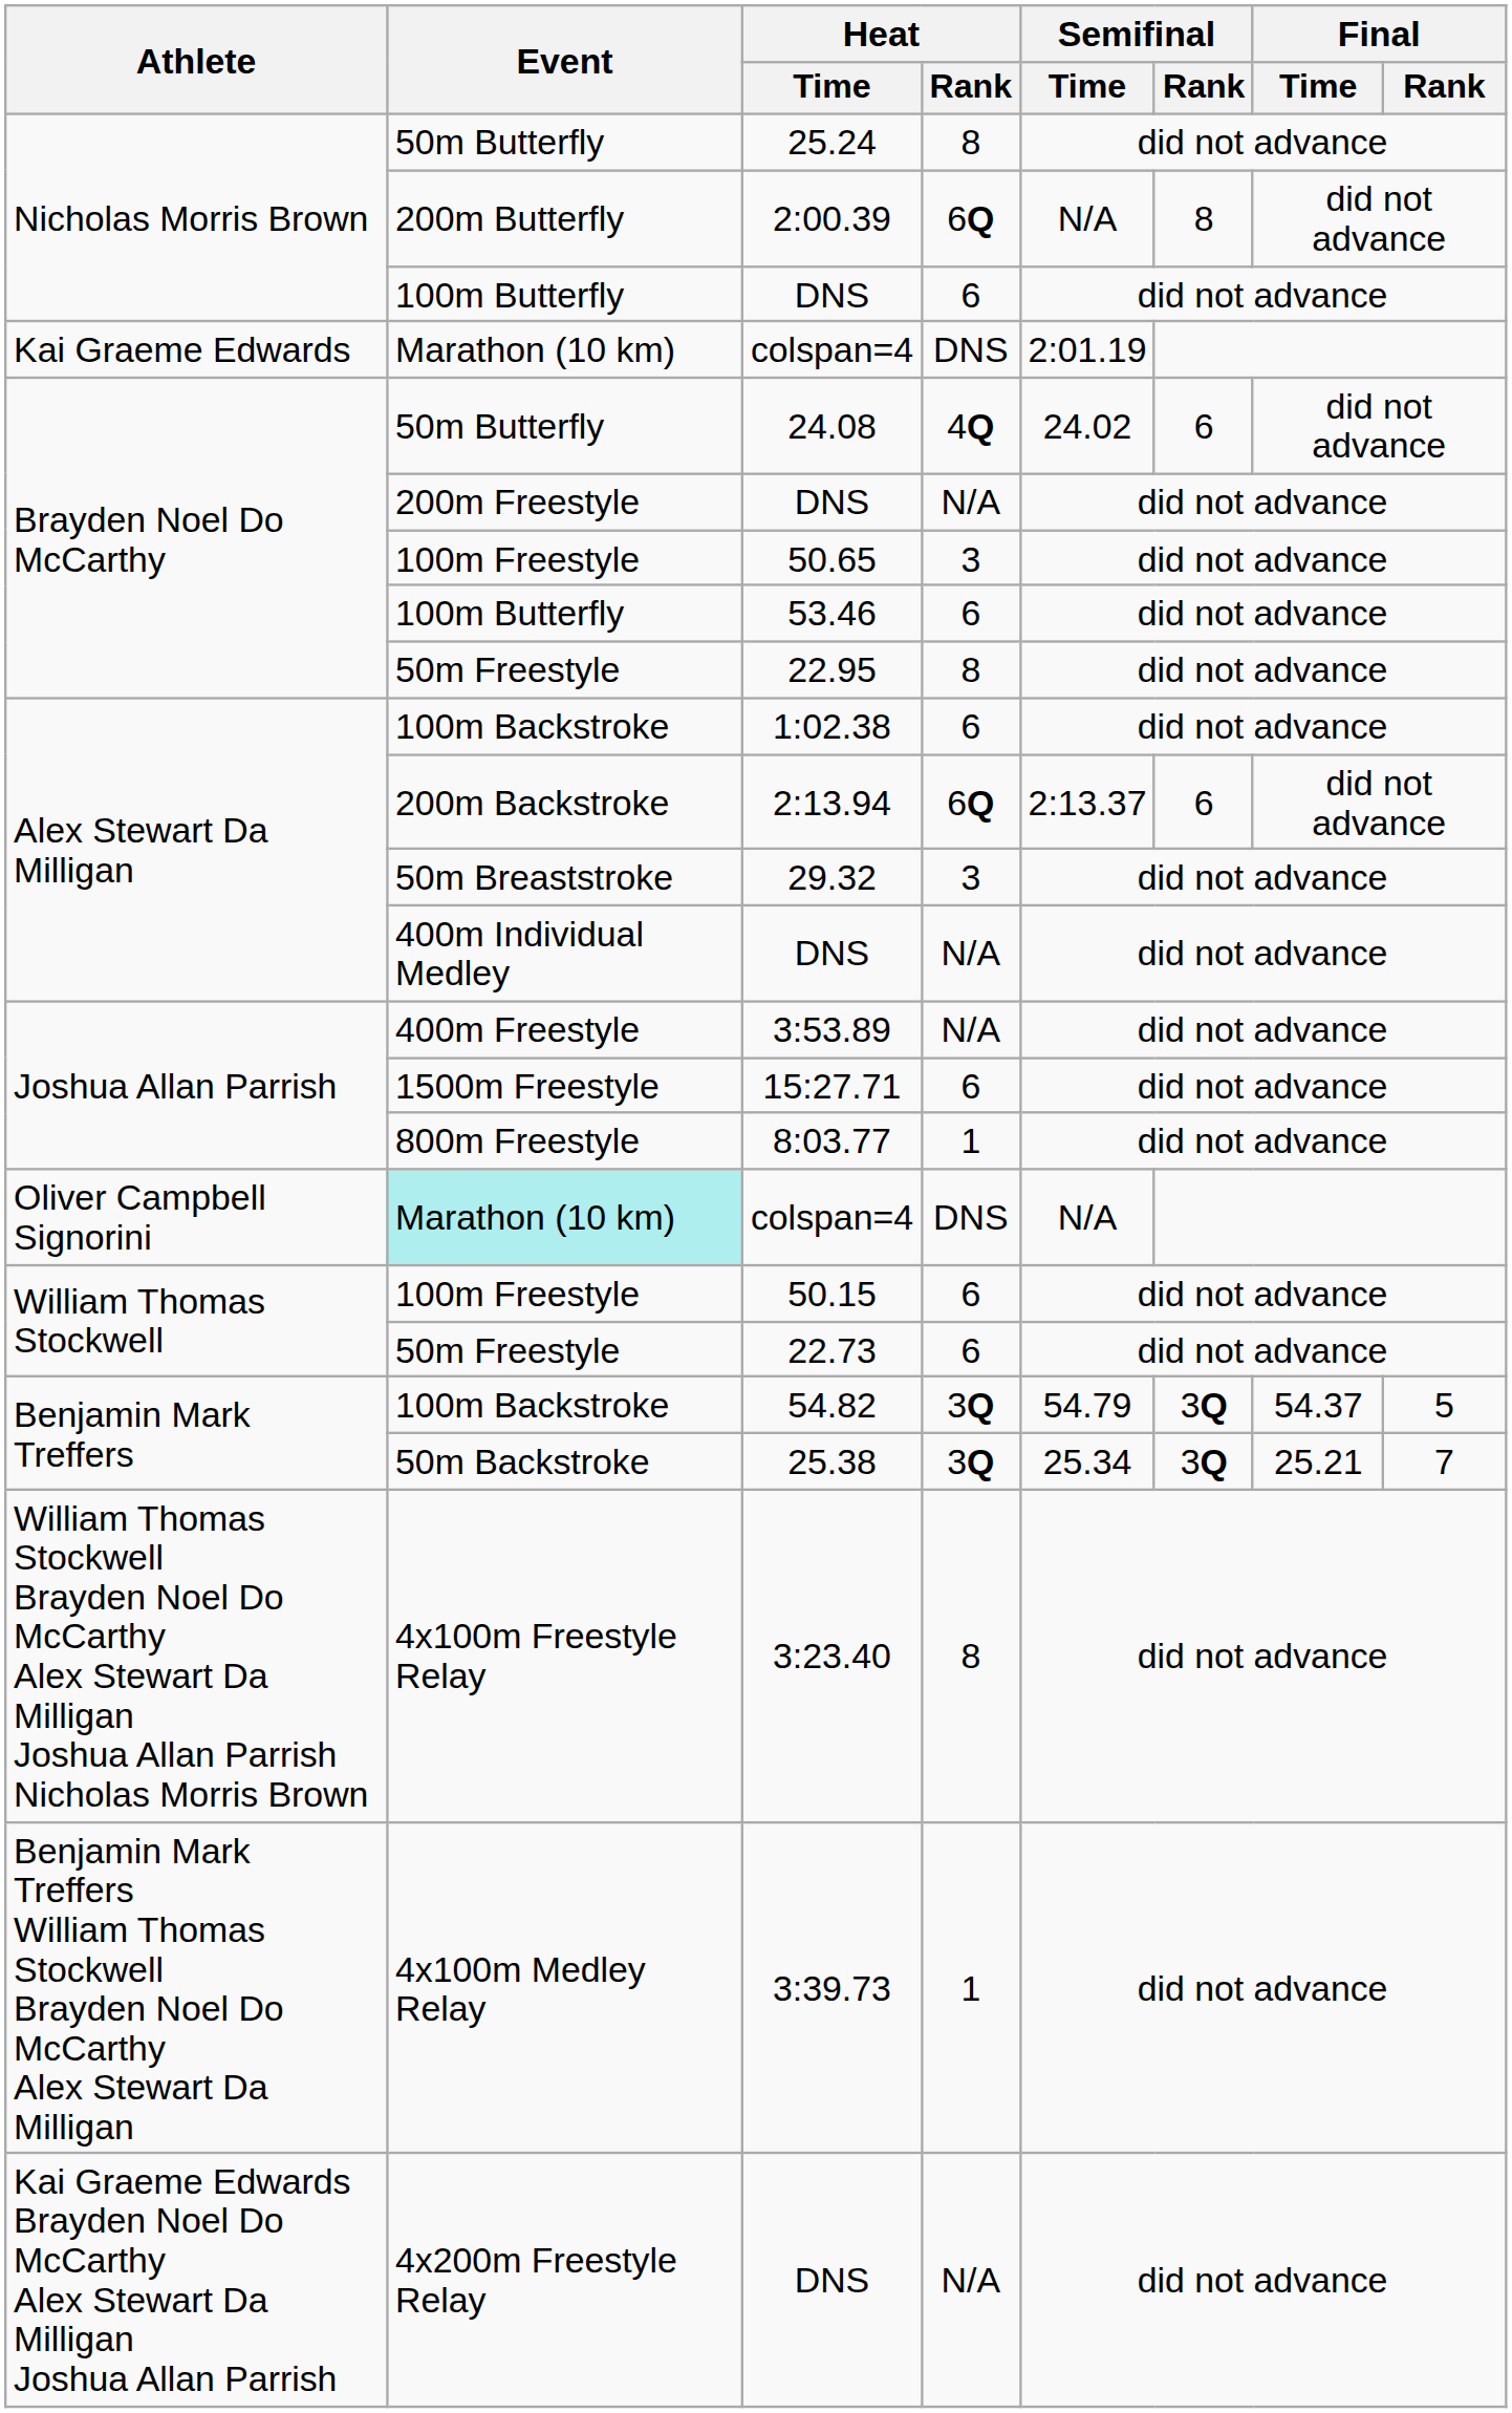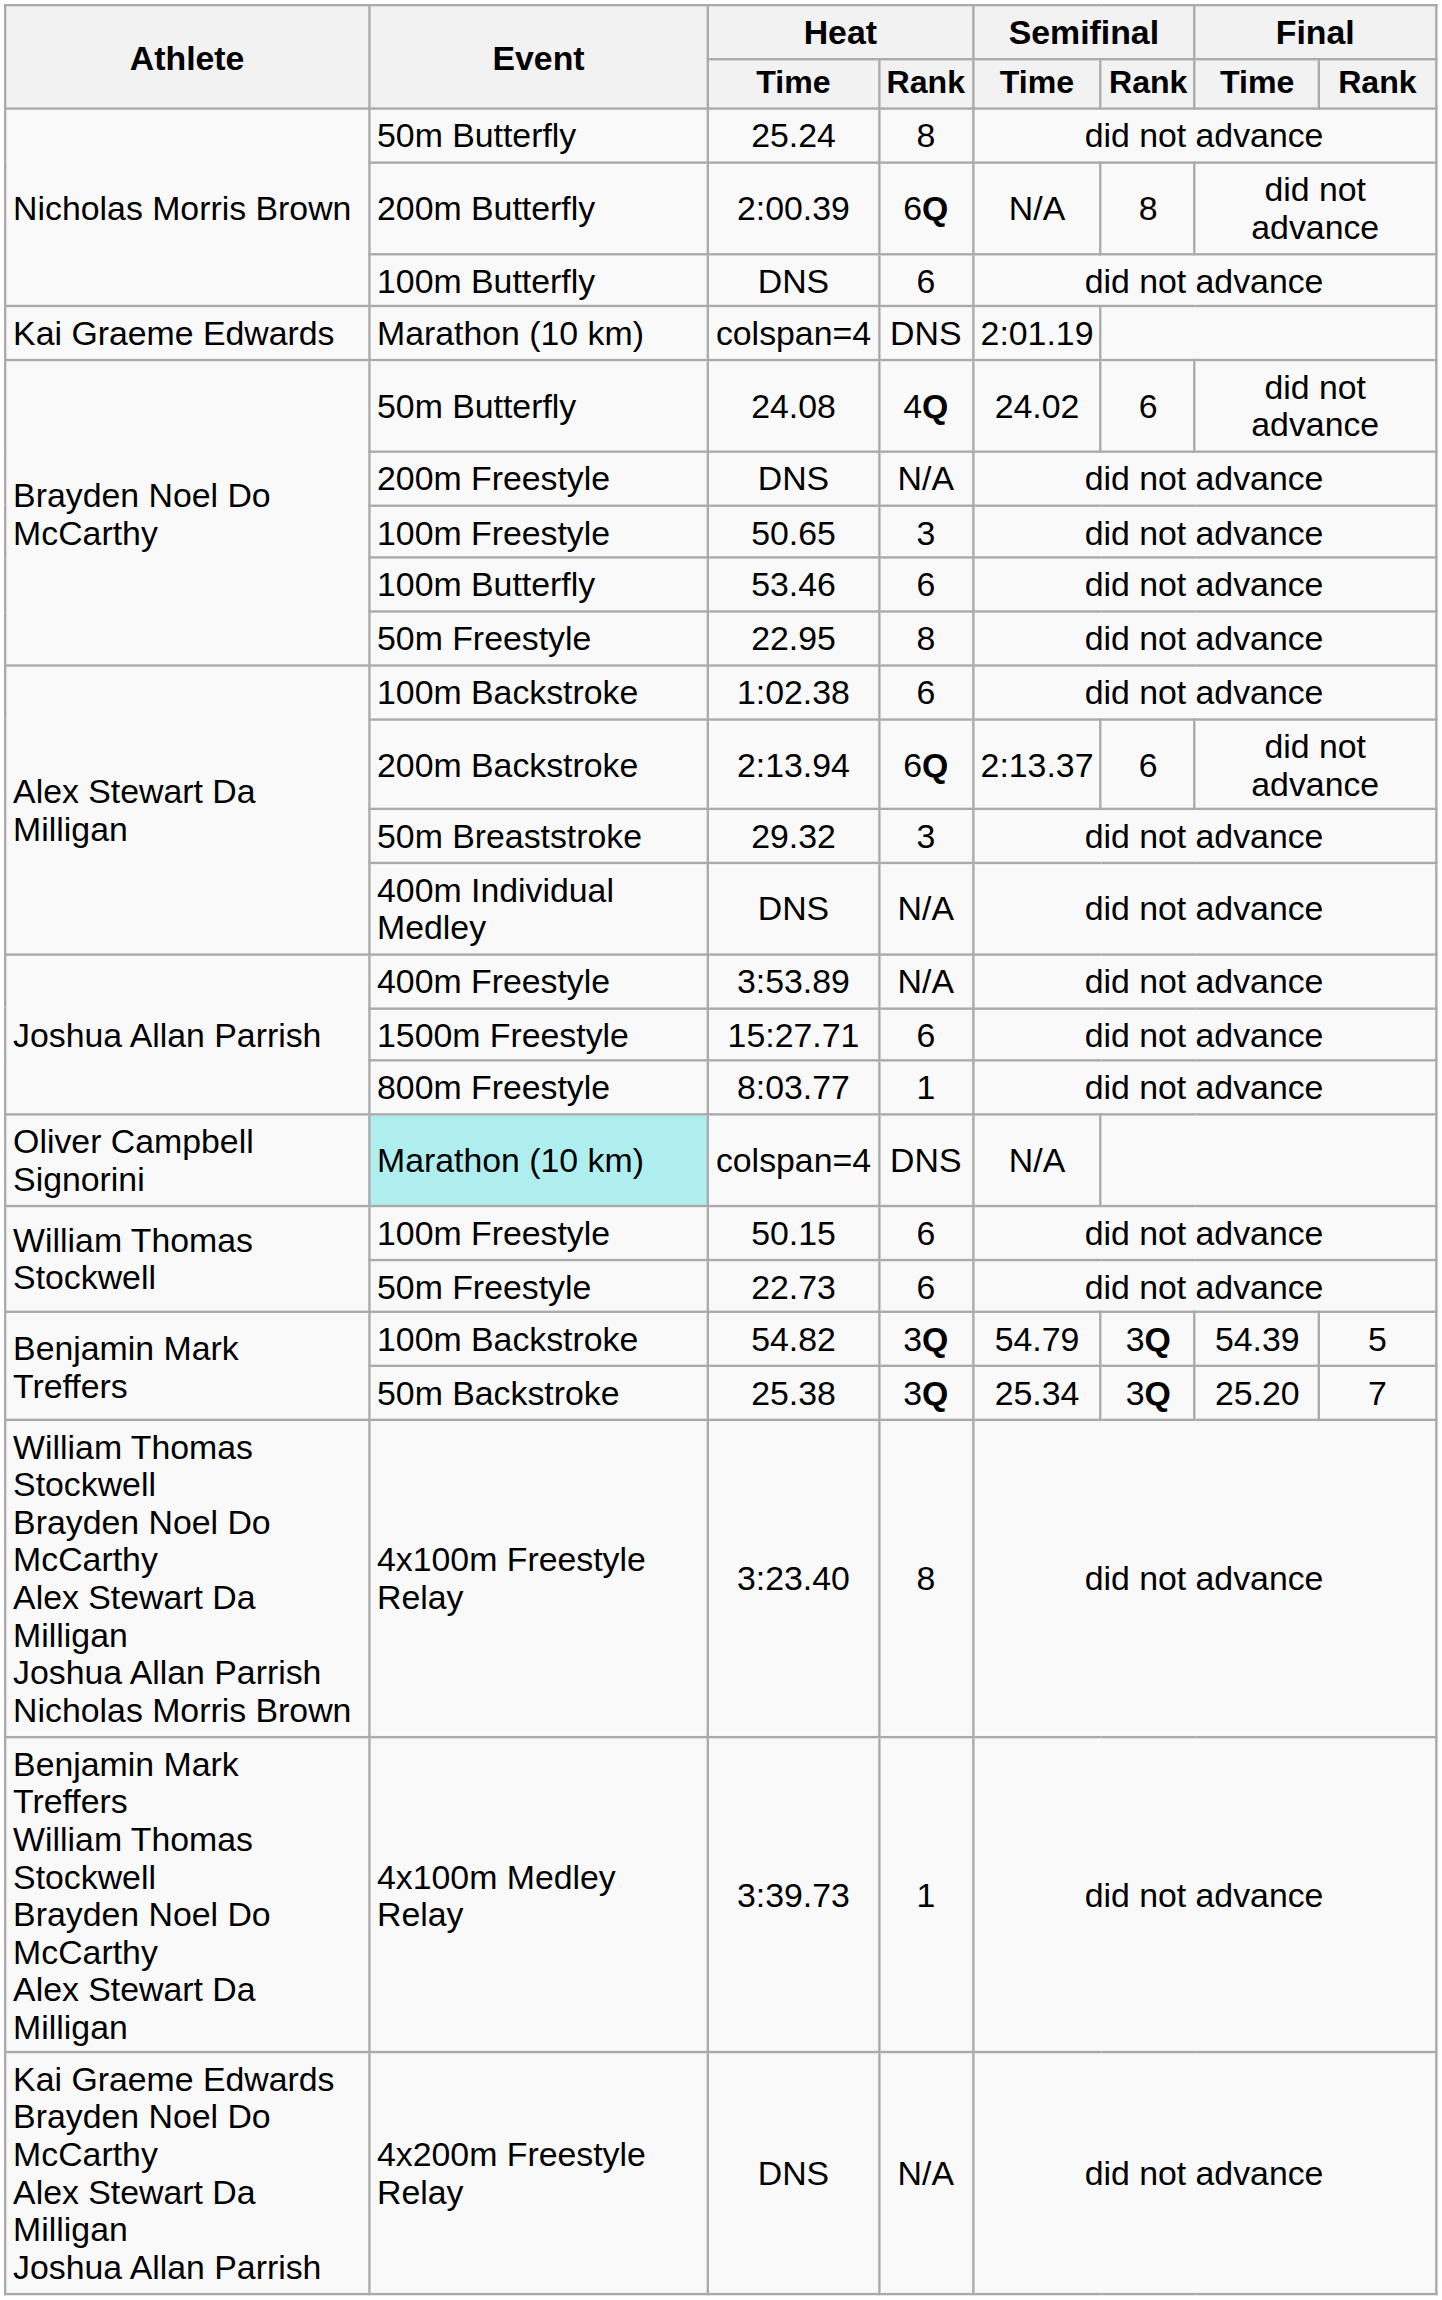54.82 | Final / Time: 54.37 -> 54.39
25.38 | Final / Time: 25.21 -> 25.20
